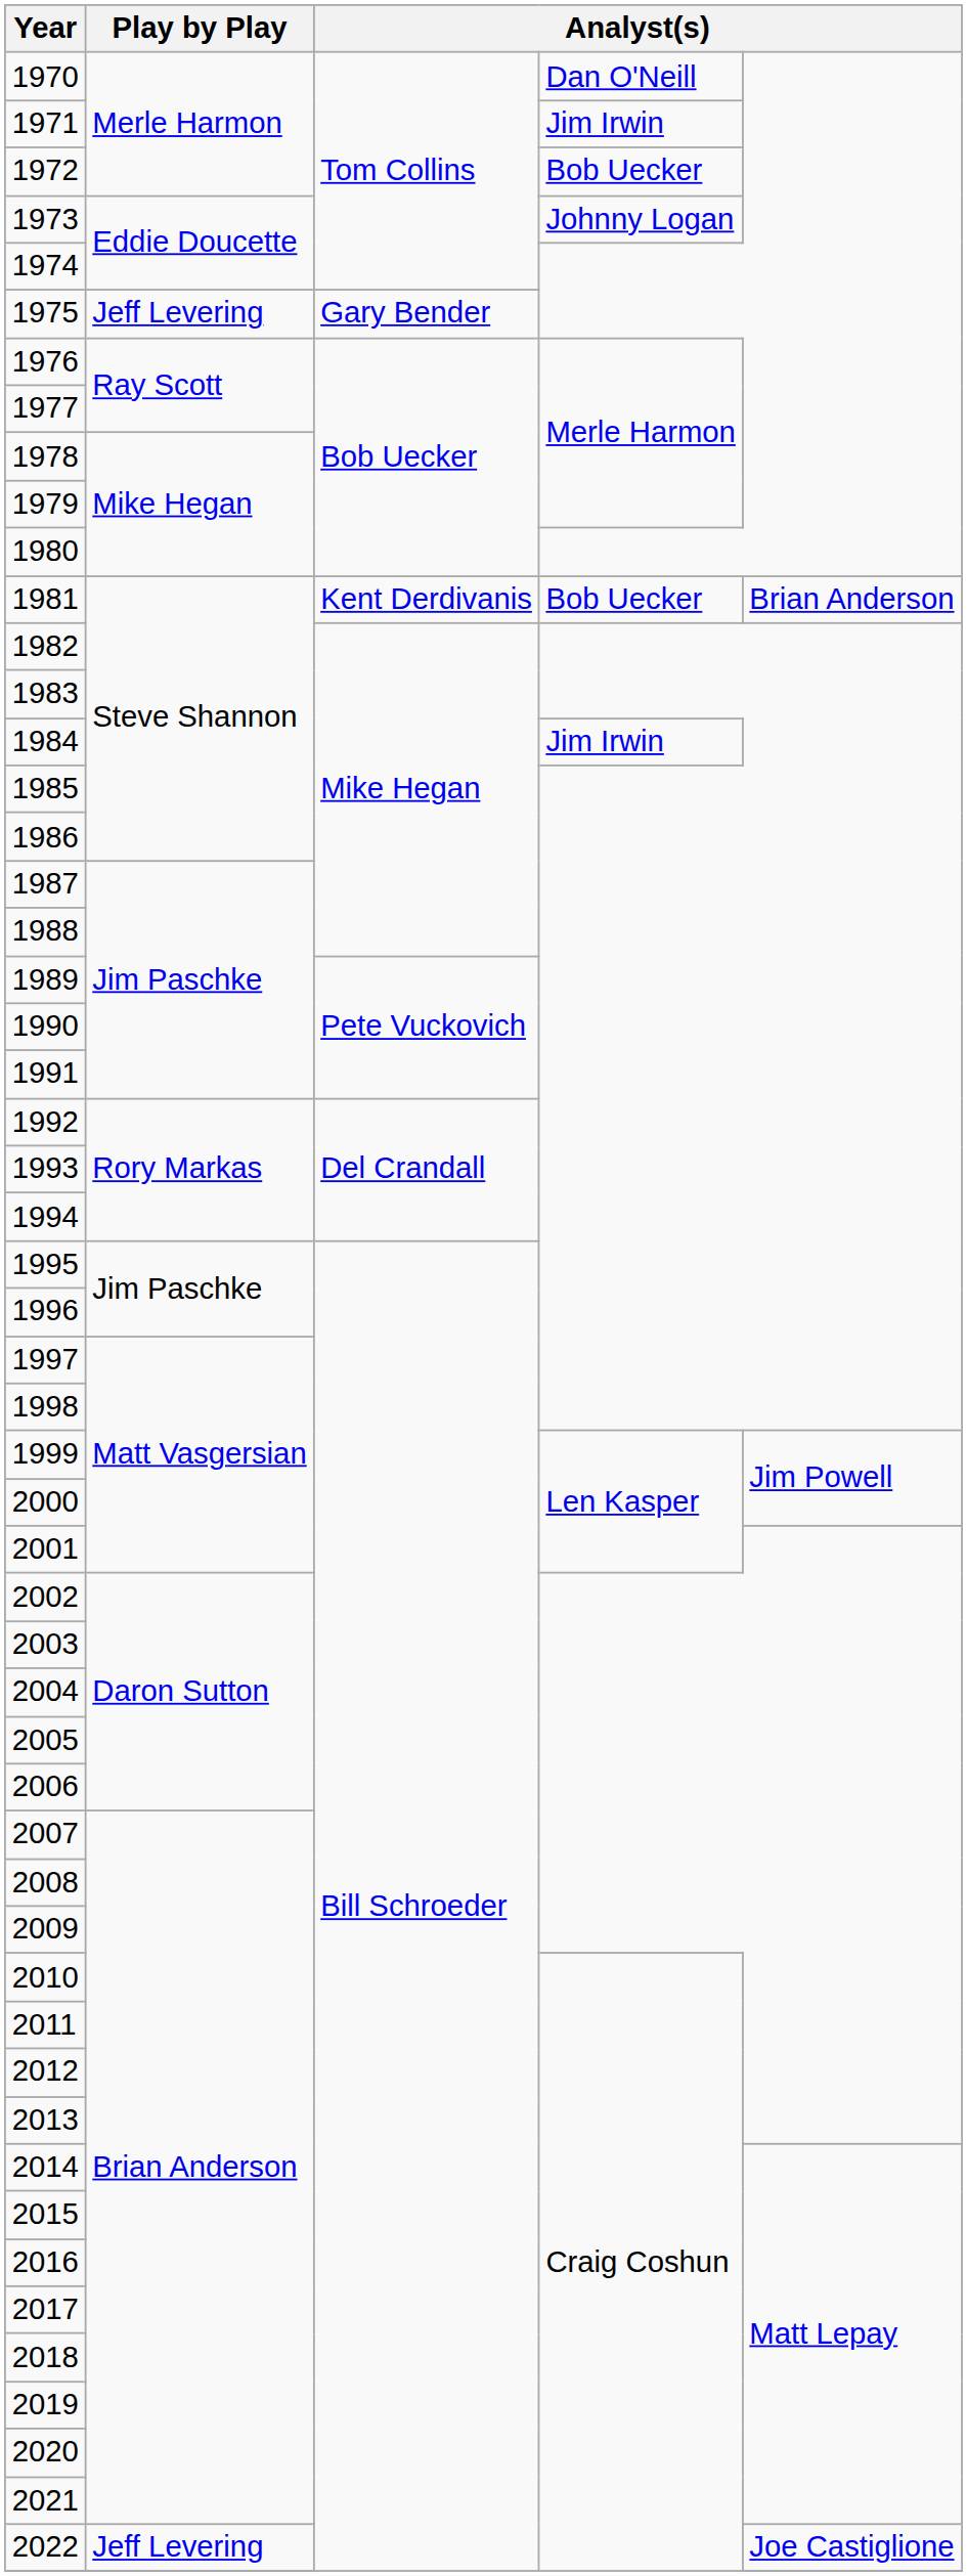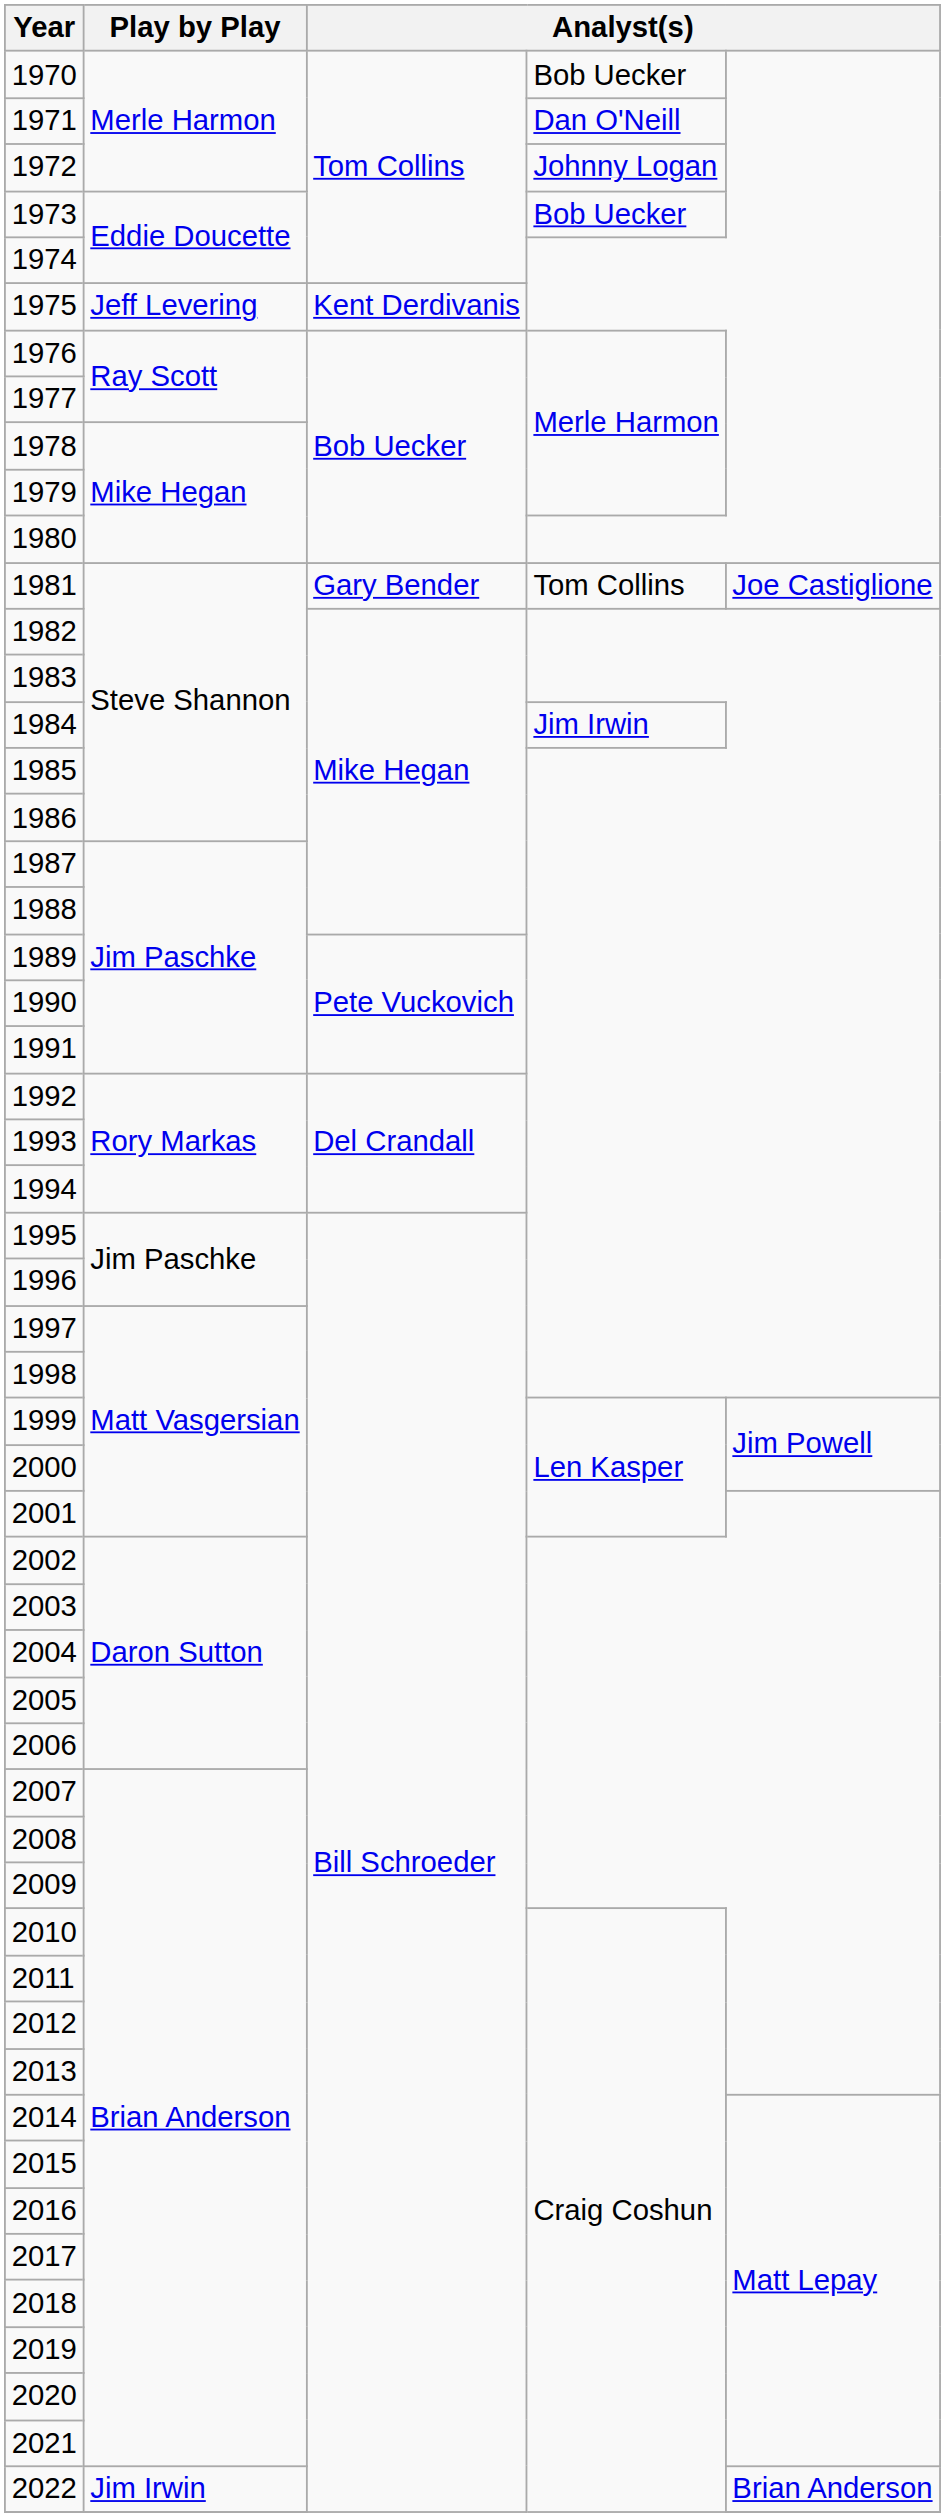1970 | column 4: Dan O'Neill -> Bob Uecker
1971 | column 4: Jim Irwin -> Dan O'Neill
1972 | column 4: Bob Uecker -> Johnny Logan
1973 | column 4: Johnny Logan -> Bob Uecker
1975 | column 3: Gary Bender -> Kent Derdivanis
1981 | column 3: Kent Derdivanis -> Gary Bender
1981 | column 4: Bob Uecker -> Tom Collins
1981 | column 5: Brian Anderson -> Joe Castiglione
2022 | Play by Play: Jeff Levering -> Jim Irwin
2022 | column 5: Joe Castiglione -> Brian Anderson
